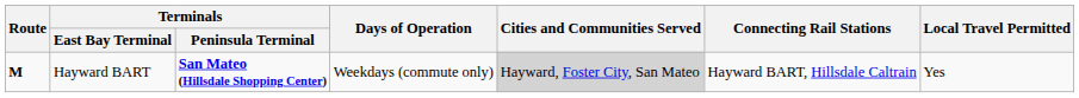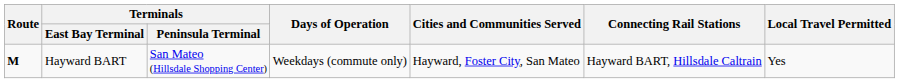Hayward BART | Terminals / Peninsula Terminal: bold -> normal
Hayward BART | Cities and Communities Served: lightgrey background -> no background
